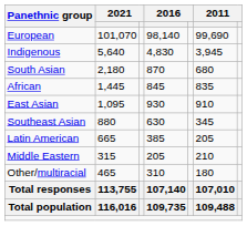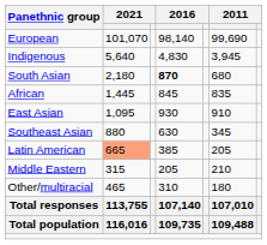South Asian | column 4: normal -> bold
Latin American | column 2: no background -> lightsalmon background
